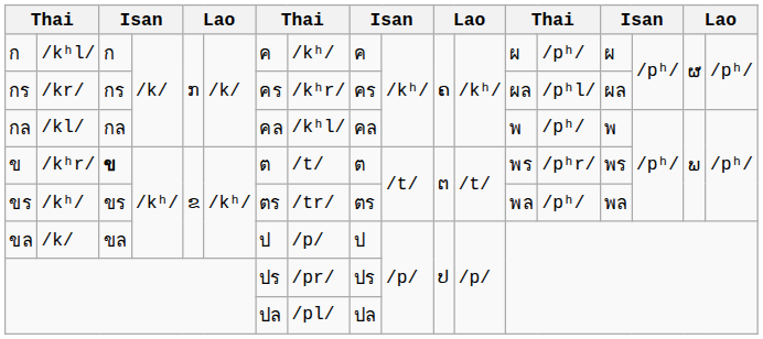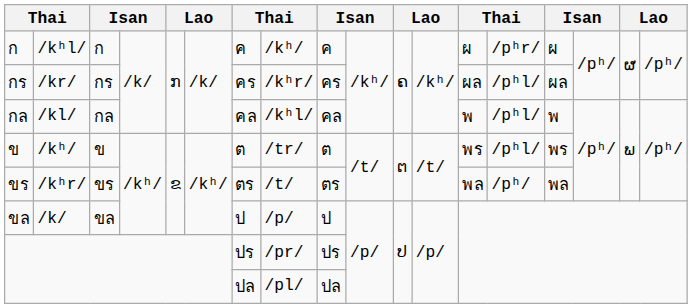row 2 | column 14: /pʰ/ -> /pʰr/
row 4 | column 14: /pʰ/ -> /pʰl/
row 5 | column 2: /kʰr/ -> /kʰ/
row 5 | column 3: bold -> normal
row 5 | column 8: /t/ -> /tr/
row 5 | column 14: /pʰr/ -> /pʰl/
row 6 | column 2: /kʰ/ -> /kʰr/
row 6 | column 8: /tr/ -> /t/
